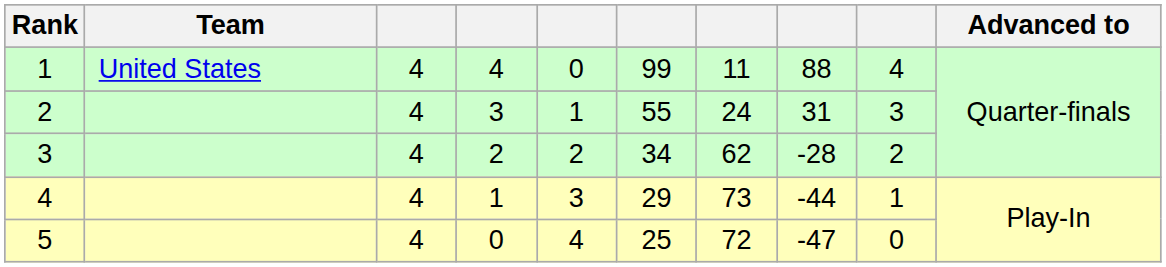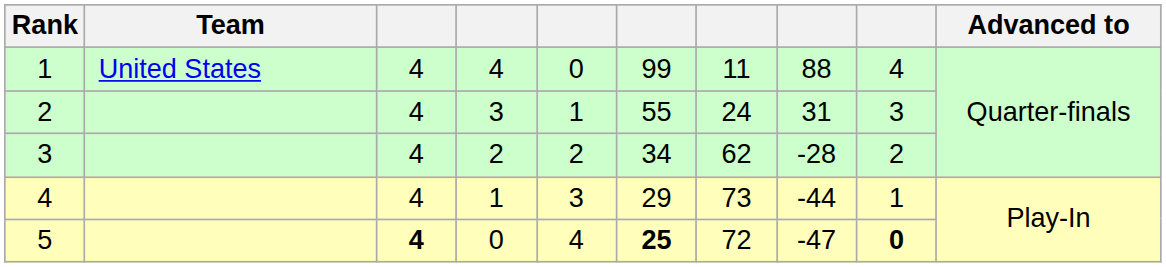5 | column 3: normal -> bold
5 | column 6: normal -> bold
5 | column 9: normal -> bold
